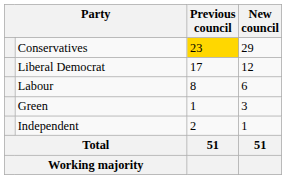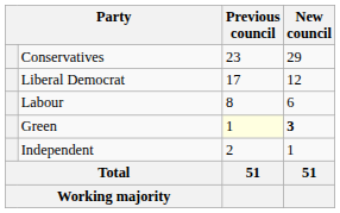Conservatives | Previous council: gold background -> no background
Green | Previous council: no background -> lightyellow background
Green | New council: normal -> bold
